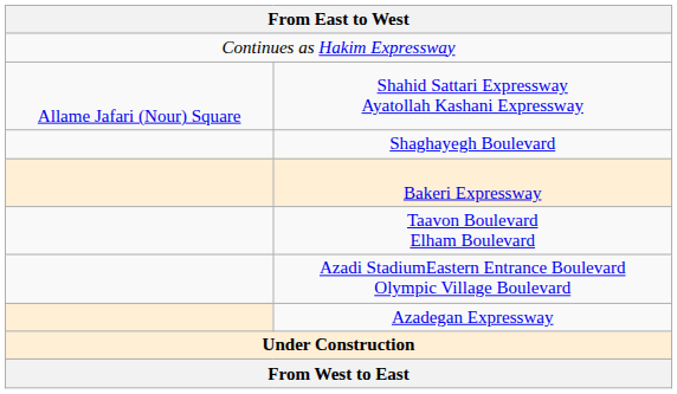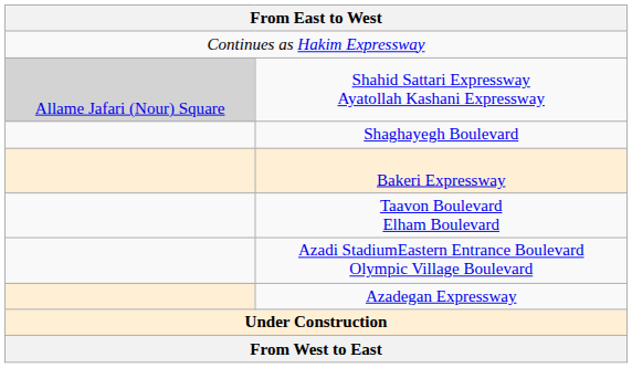Shahid Sattari Expressway Ayatollah Kashani Expressway | column 1: no background -> lightgrey background
